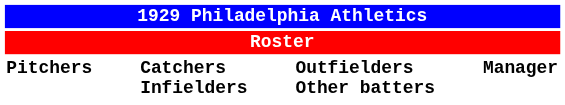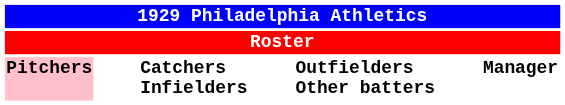Pitchers | column 1: no background -> pink background
